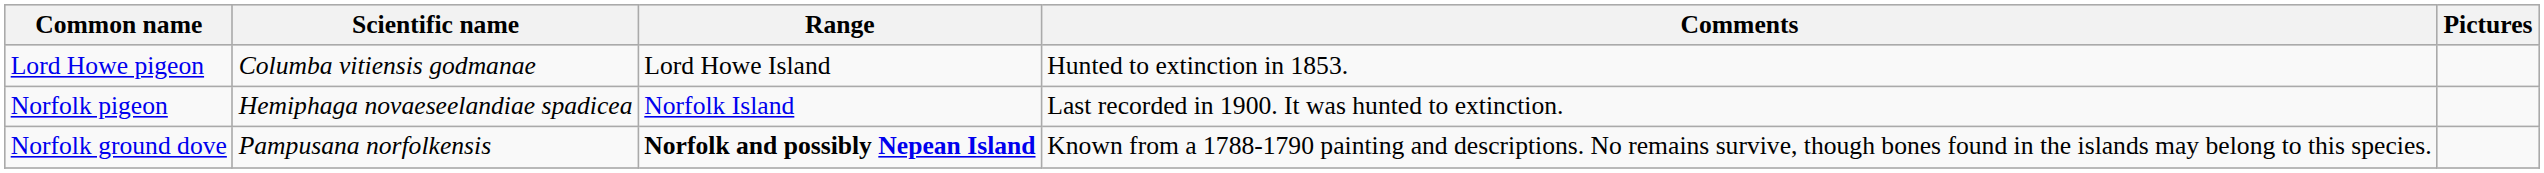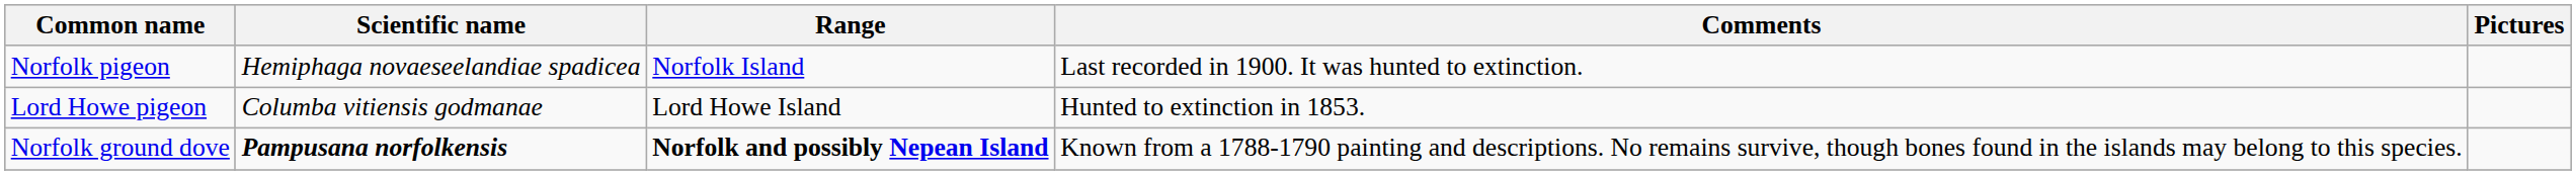rows swapped: Lord Howe pigeon <-> Norfolk pigeon
Norfolk ground dove | Scientific name: normal -> bold
